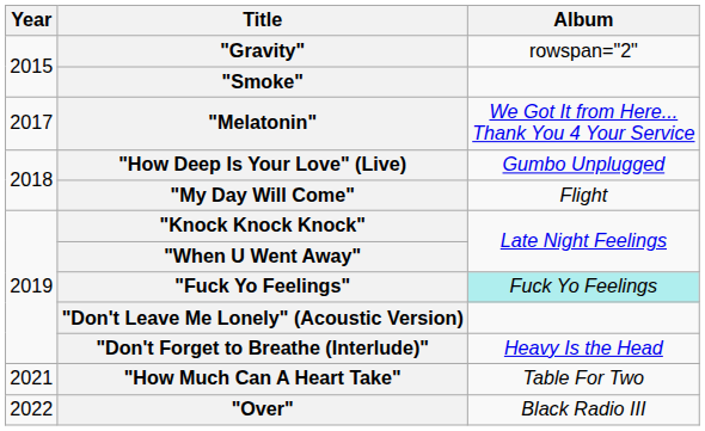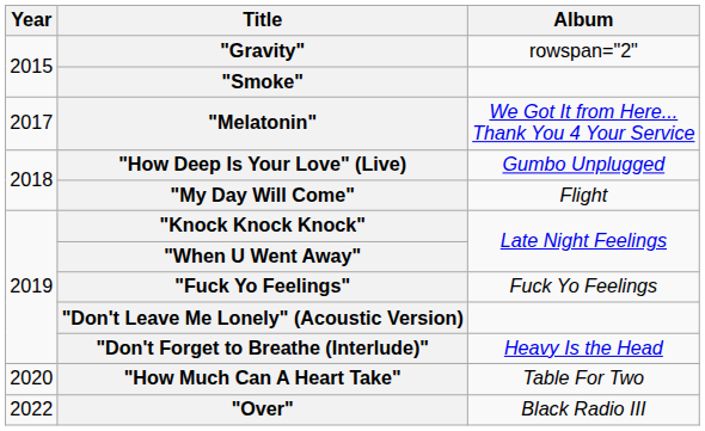"Fuck Yo Feelings" | Album: paleturquoise background -> no background
"How Much Can A Heart Take" | Year: 2021 -> 2020
